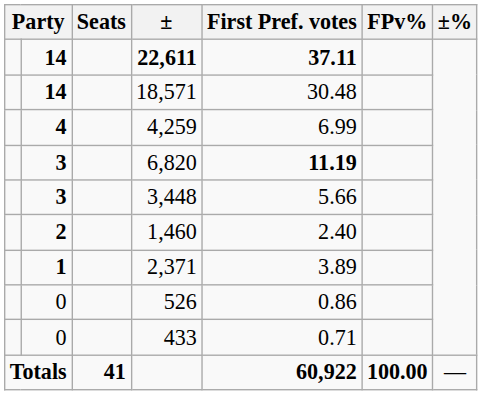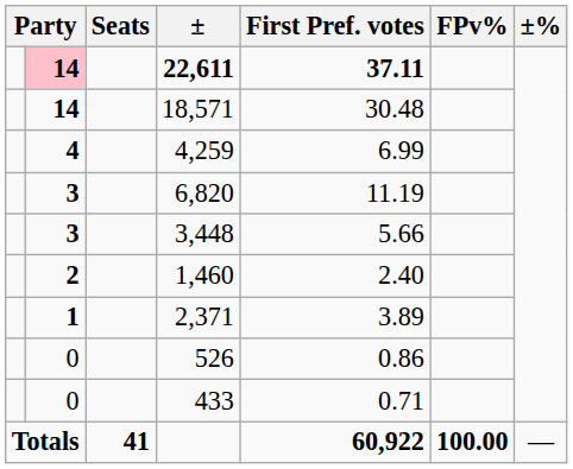22,611 | column 2: no background -> pink background
6,820 | First Pref. votes: bold -> normal
